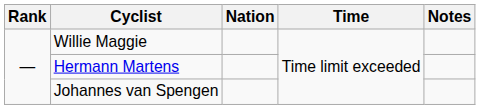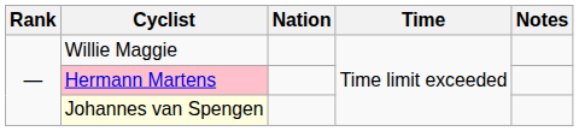Hermann Martens | Cyclist: no background -> pink background
Johannes van Spengen | Cyclist: no background -> lightyellow background
